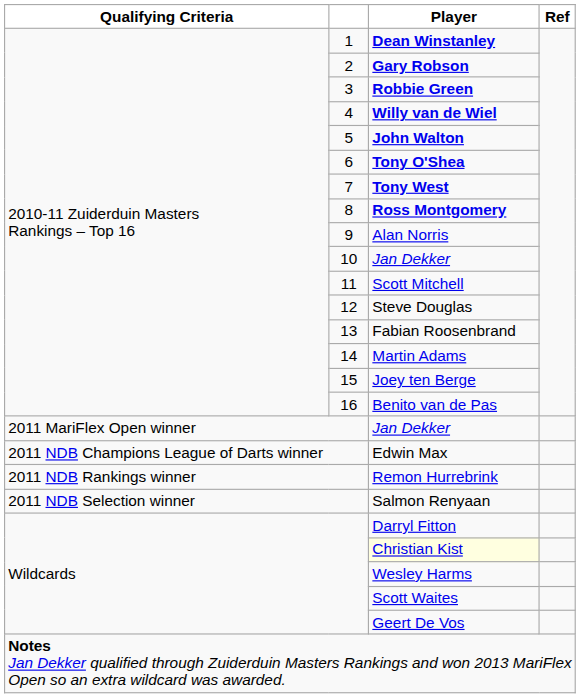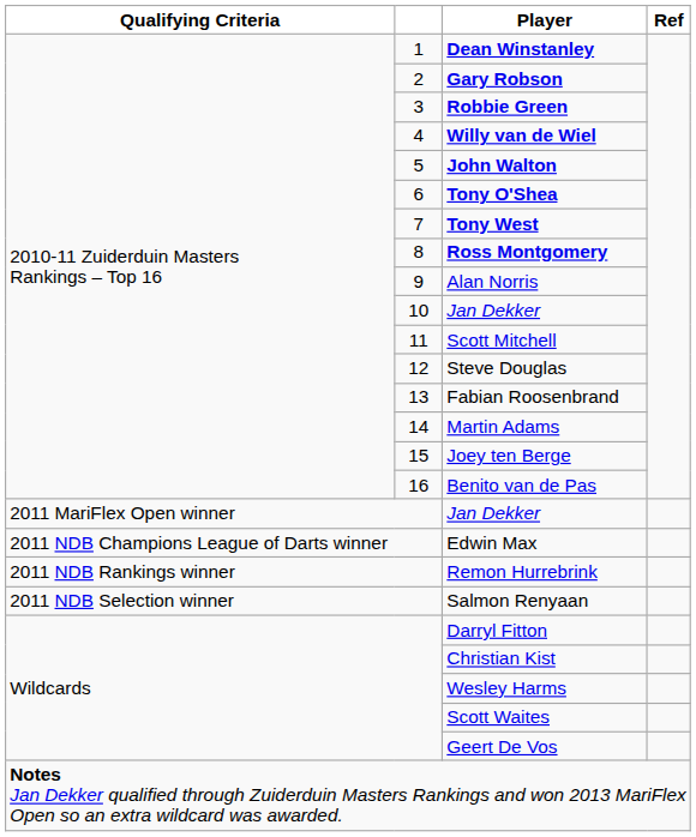Christian Kist | Player: lightyellow background -> no background
